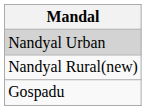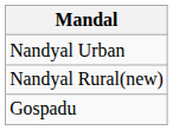row 2 | column 1: lightgrey background -> no background
